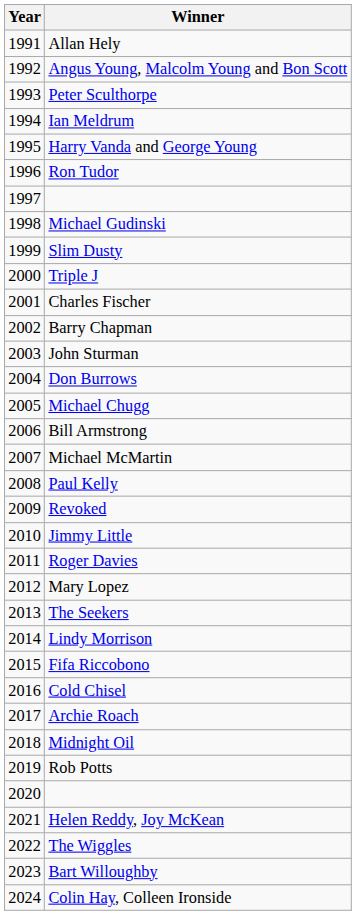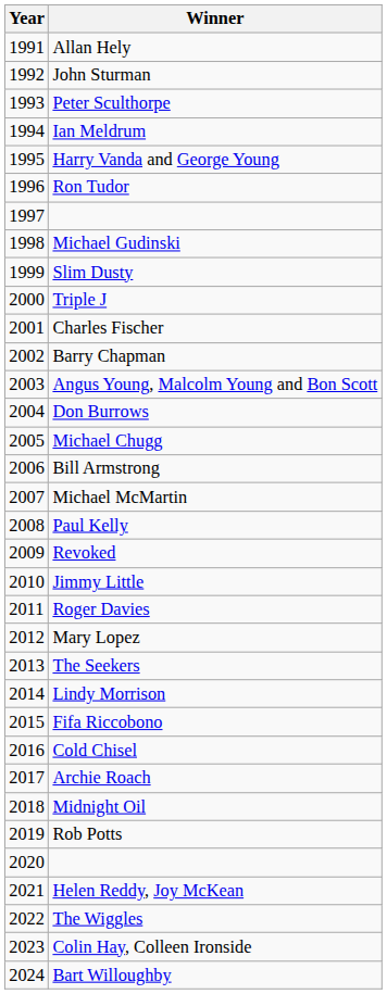row 3 | Winner: Angus Young, Malcolm Young and Bon Scott -> John Sturman
row 14 | Winner: John Sturman -> Angus Young, Malcolm Young and Bon Scott
row 34 | Winner: Bart Willoughby -> Colin Hay, Colleen Ironside
row 35 | Winner: Colin Hay, Colleen Ironside -> Bart Willoughby
